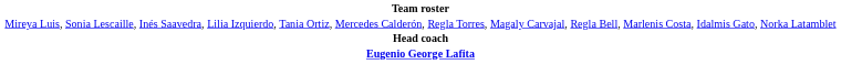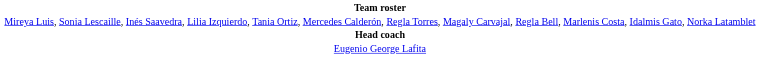row 4 | column 1: bold -> normal
